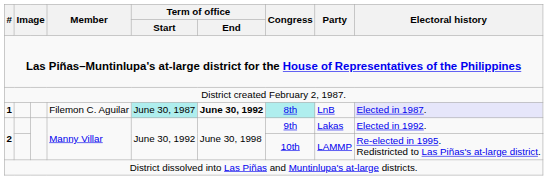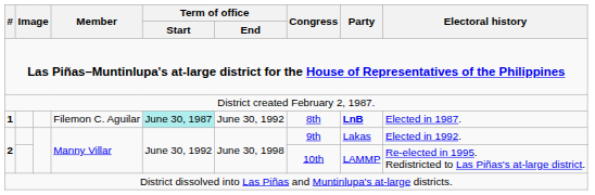1 | Term of office / End: bold -> normal
1 | Congress: paleturquoise background -> no background
1 | Party: normal -> bold
1 | Electoral history: lavender background -> no background
